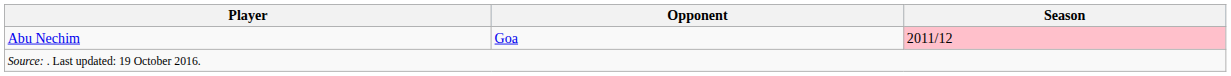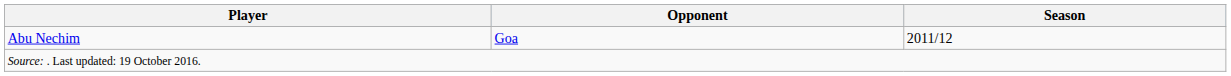Abu Nechim | Season: pink background -> no background
